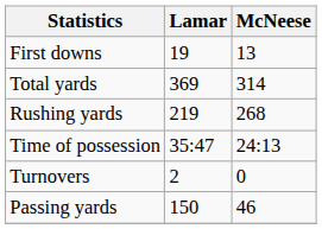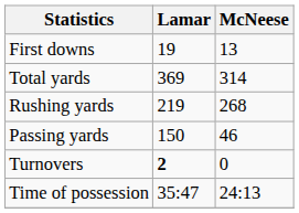rows swapped: Passing yards <-> Time of possession
Turnovers | Lamar: normal -> bold
